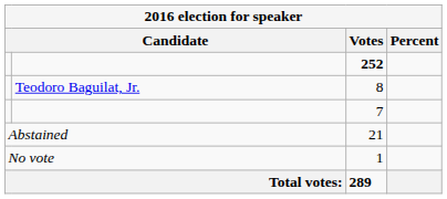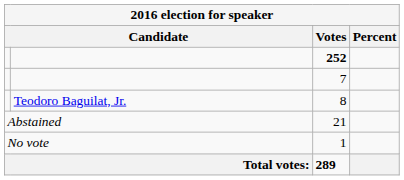rows swapped: 8 <-> 7
